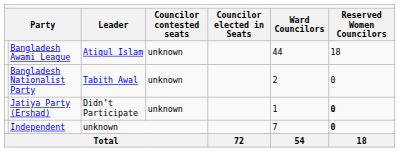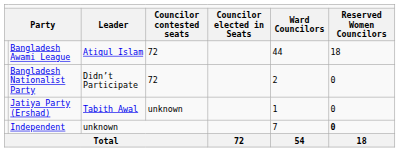Bangladesh Awami League | column 4: unknown -> 72
Bangladesh Nationalist Party | column 3: Tabith Awal -> Didn’t Participate
Bangladesh Nationalist Party | column 4: unknown -> 72
Jatiya Party (Ershad) | column 3: Didn’t Participate -> Tabith Awal
Jatiya Party (Ershad) | column 7: bold -> normal
